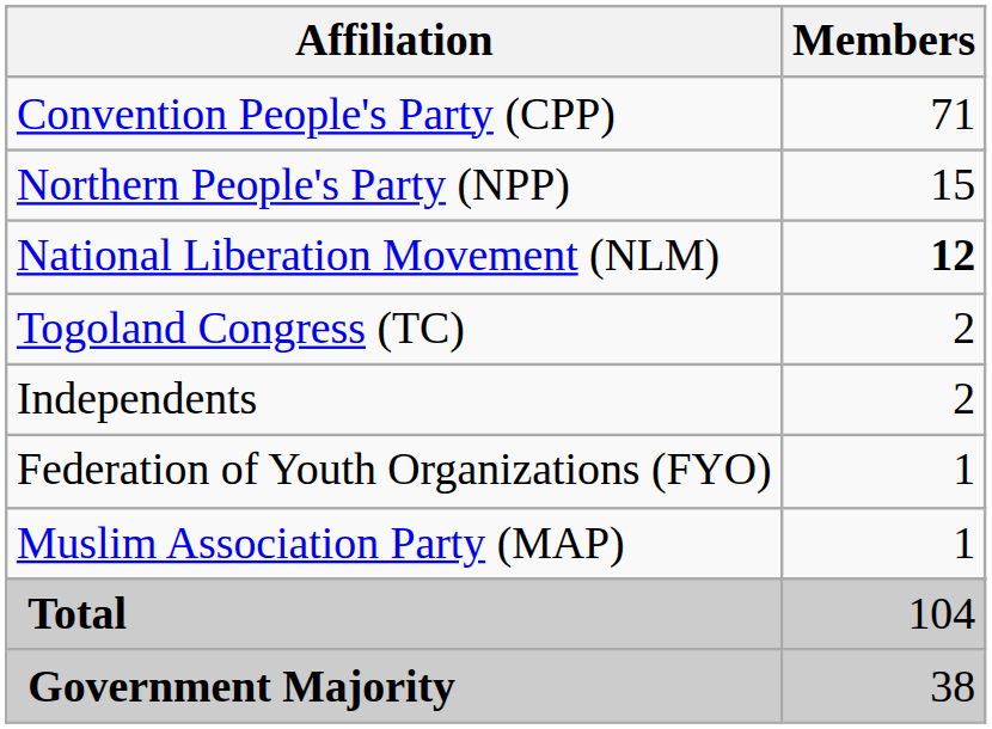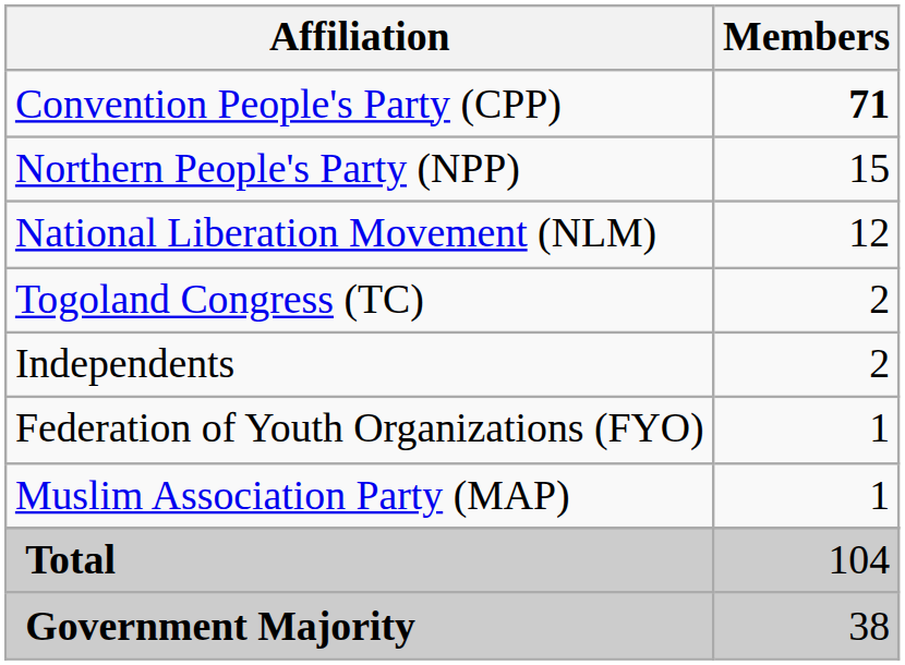Convention People's Party (CPP) | Members: normal -> bold
National Liberation Movement (NLM) | Members: bold -> normal
